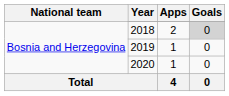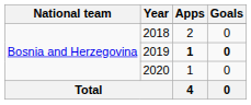2018 | Goals: lightgrey background -> no background
2019 | Apps: normal -> bold
2019 | Goals: normal -> bold
